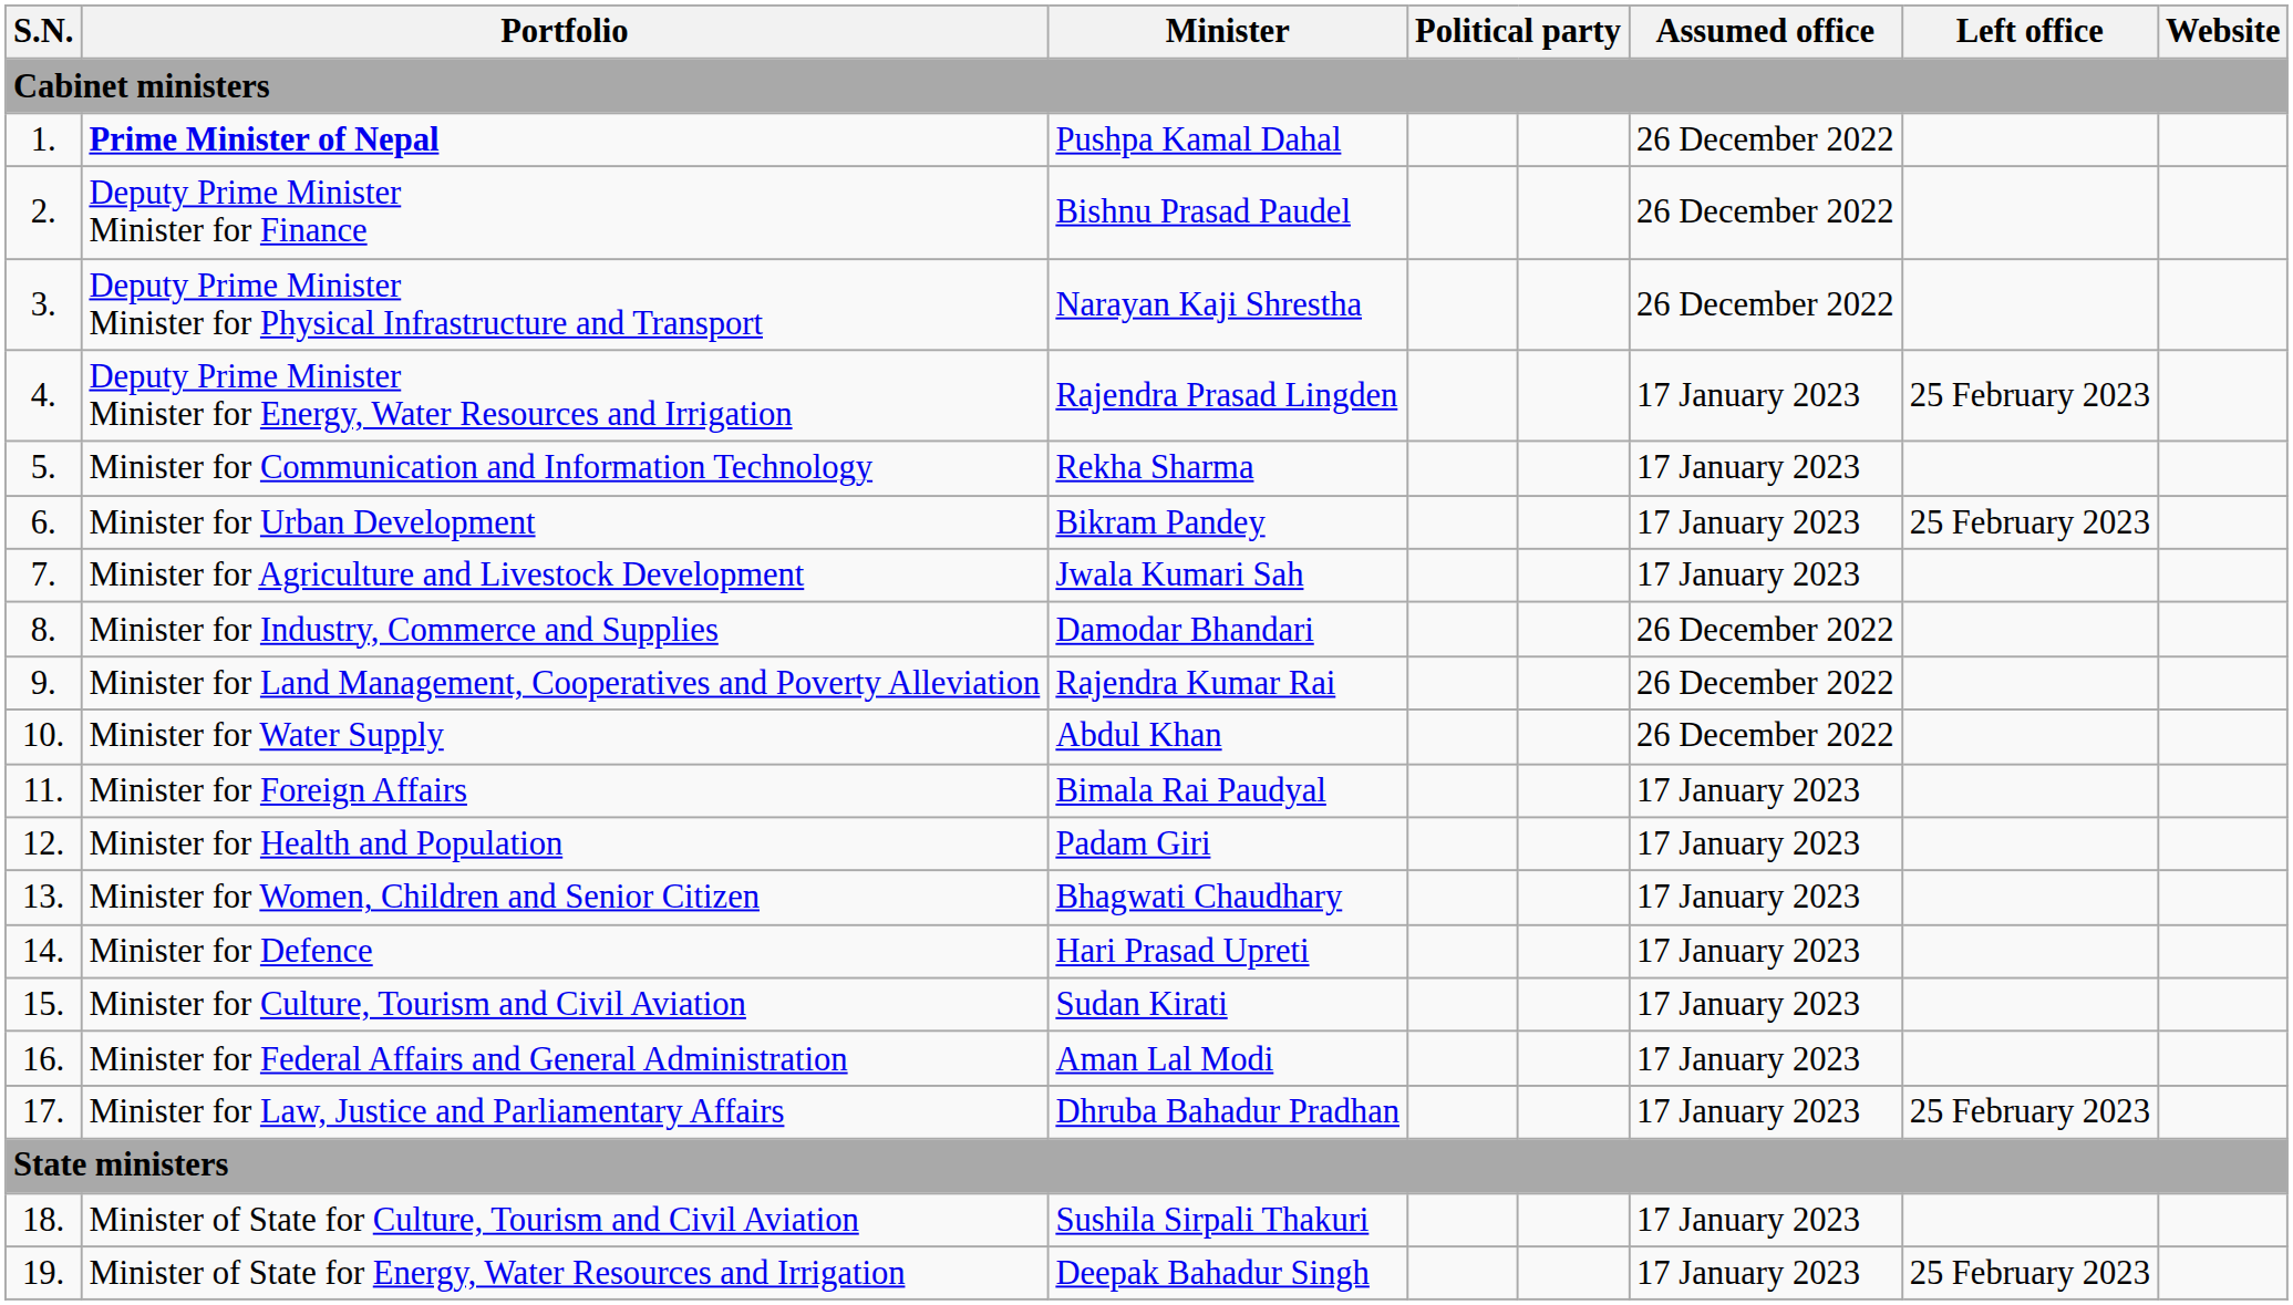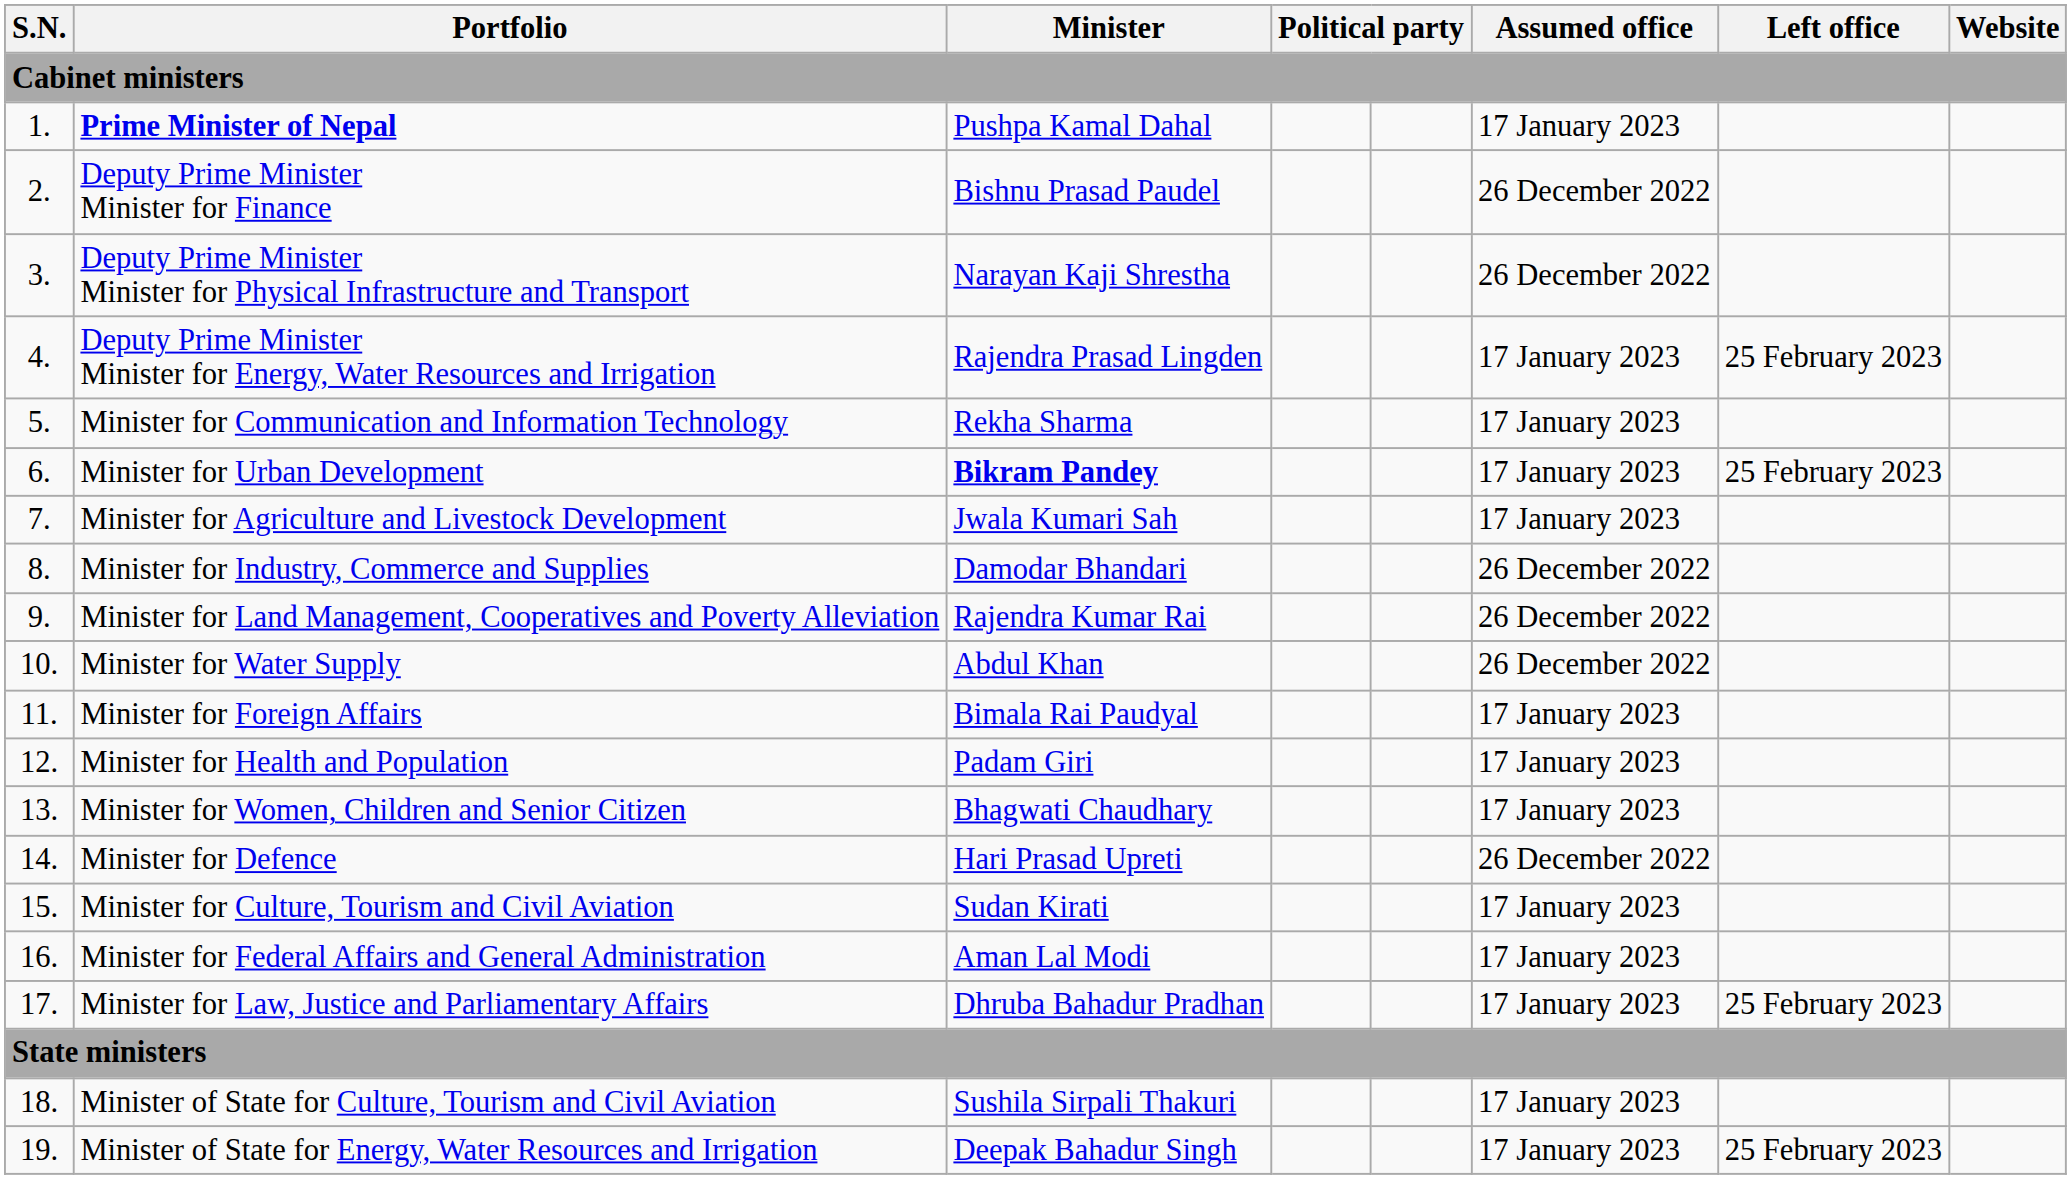Prime Minister of Nepal | Assumed office: 26 December 2022 -> 17 January 2023
Minister for Urban Development | Minister: normal -> bold
Minister for Defence | Assumed office: 17 January 2023 -> 26 December 2022
